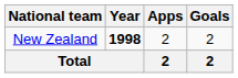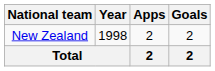New Zealand | Year: bold -> normal
